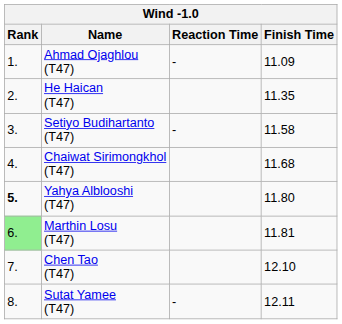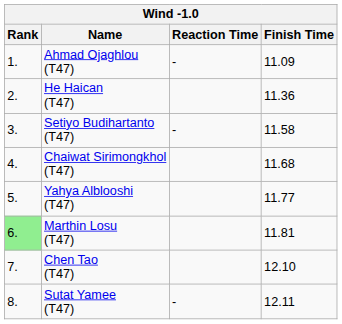He Haican (T47) | Finish Time: 11.35 -> 11.36
Yahya Alblooshi (T47) | Rank: bold -> normal
Yahya Alblooshi (T47) | Finish Time: 11.80 -> 11.77
